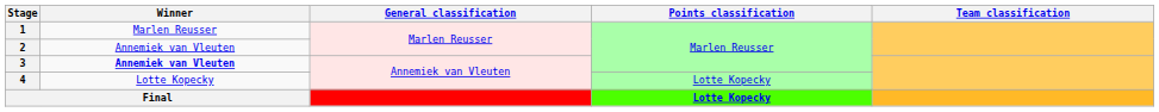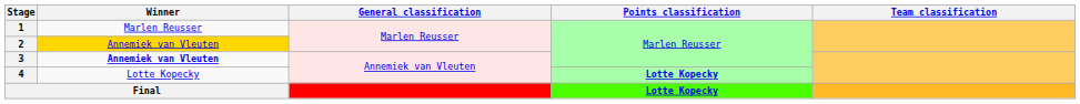2 | Winner: no background -> gold background
4 | Points classification: normal -> bold
